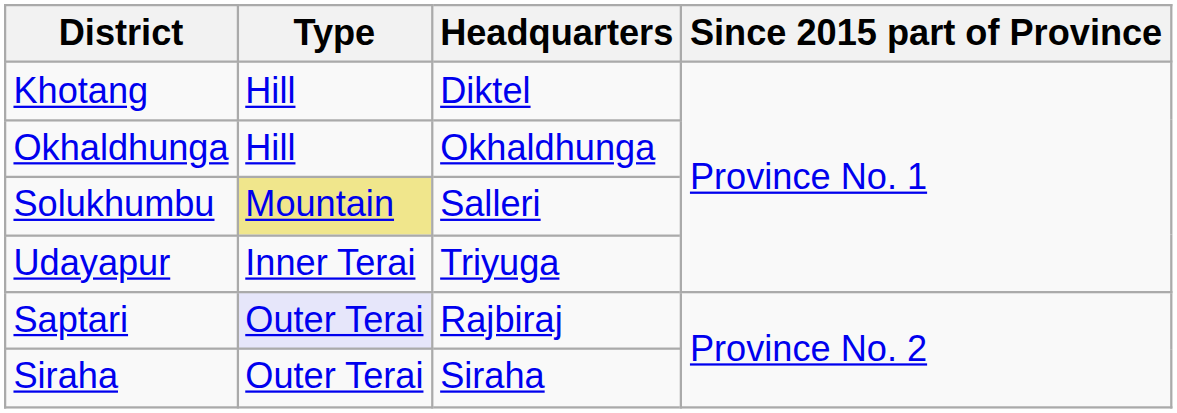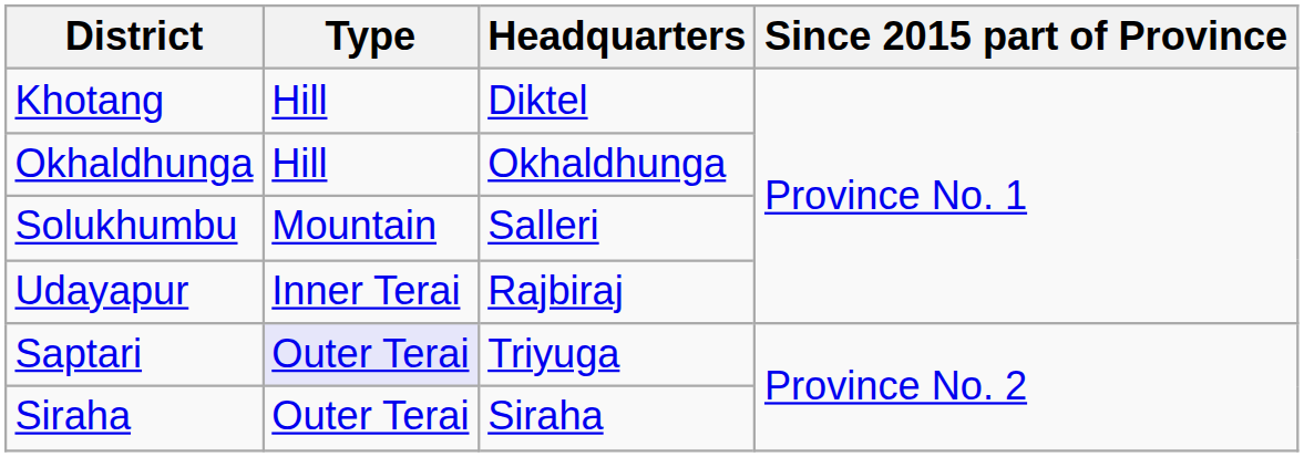Solukhumbu | Type: khaki background -> no background
Udayapur | Headquarters: Triyuga -> Rajbiraj
Saptari | Headquarters: Rajbiraj -> Triyuga
